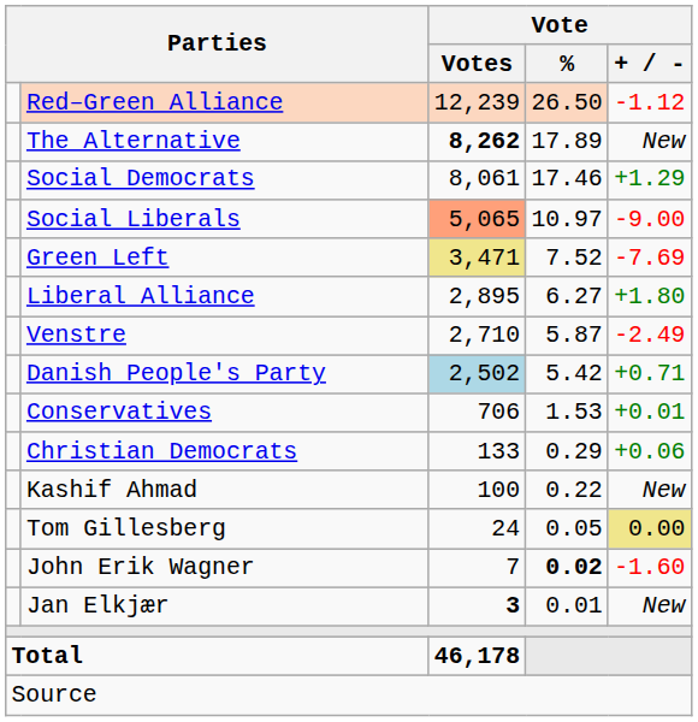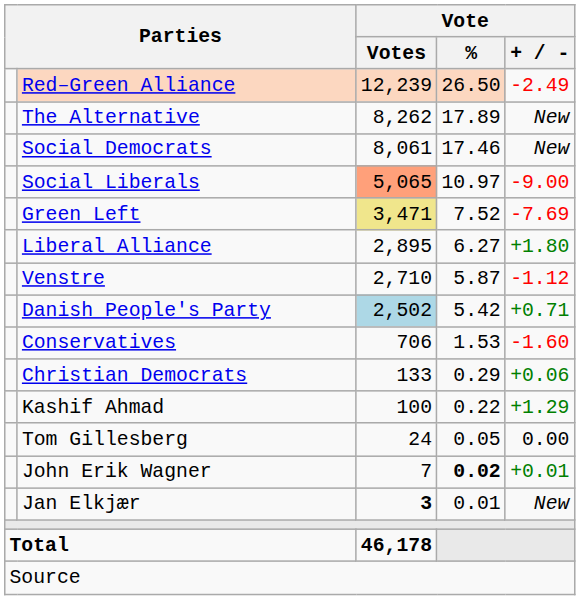Red–Green Alliance | Vote / + / -: -1.12 -> -2.49
The Alternative | Vote / Votes: bold -> normal
Social Democrats | Vote / + / -: +1.29 -> New
Venstre | Vote / + / -: -2.49 -> -1.12
Conservatives | Vote / + / -: +0.01 -> -1.60
Kashif Ahmad | Vote / + / -: New -> +1.29
Tom Gillesberg | Vote / + / -: khaki background -> no background
John Erik Wagner | Vote / + / -: -1.60 -> +0.01
